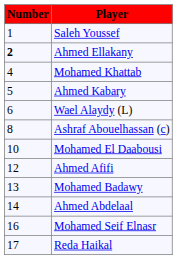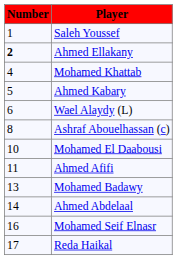Ahmed Afifi | Number: 12 -> 11
